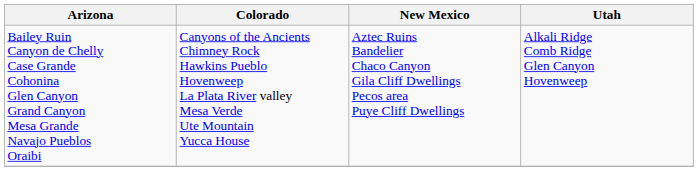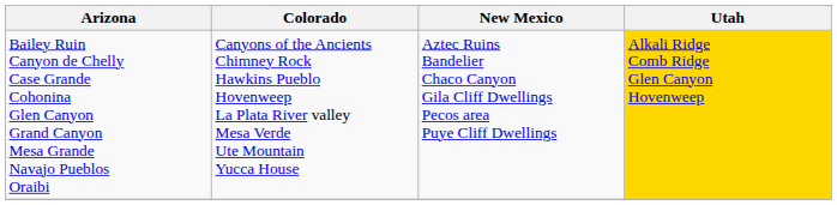row 2 | Utah: no background -> gold background
